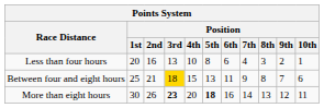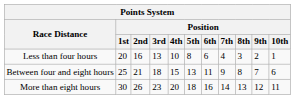Between four and eight hours | Position / 3rd: gold background -> no background
More than eight hours | Position / 3rd: bold -> normal
More than eight hours | Position / 5th: bold -> normal
